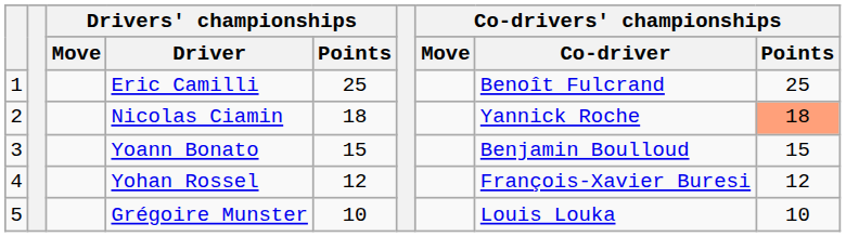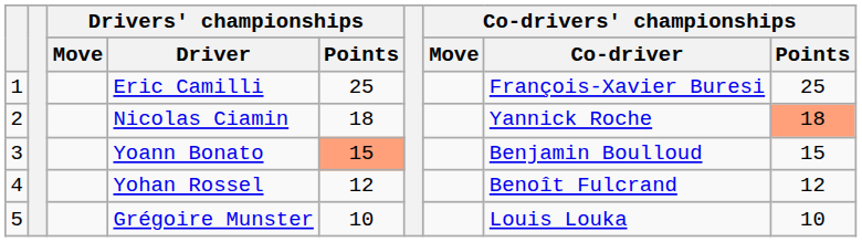Eric Camilli | Co-drivers' championships / Co-driver: Benoît Fulcrand -> François-Xavier Buresi
Yoann Bonato | Drivers' championships / Points: no background -> lightsalmon background
Yohan Rossel | Co-drivers' championships / Co-driver: François-Xavier Buresi -> Benoît Fulcrand
